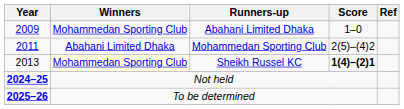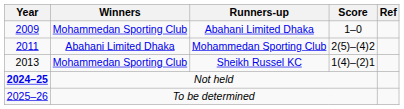Sheikh Russel KC | Winners: lightyellow background -> no background
Sheikh Russel KC | Score: bold -> normal
To be determined | Year: bold -> normal
